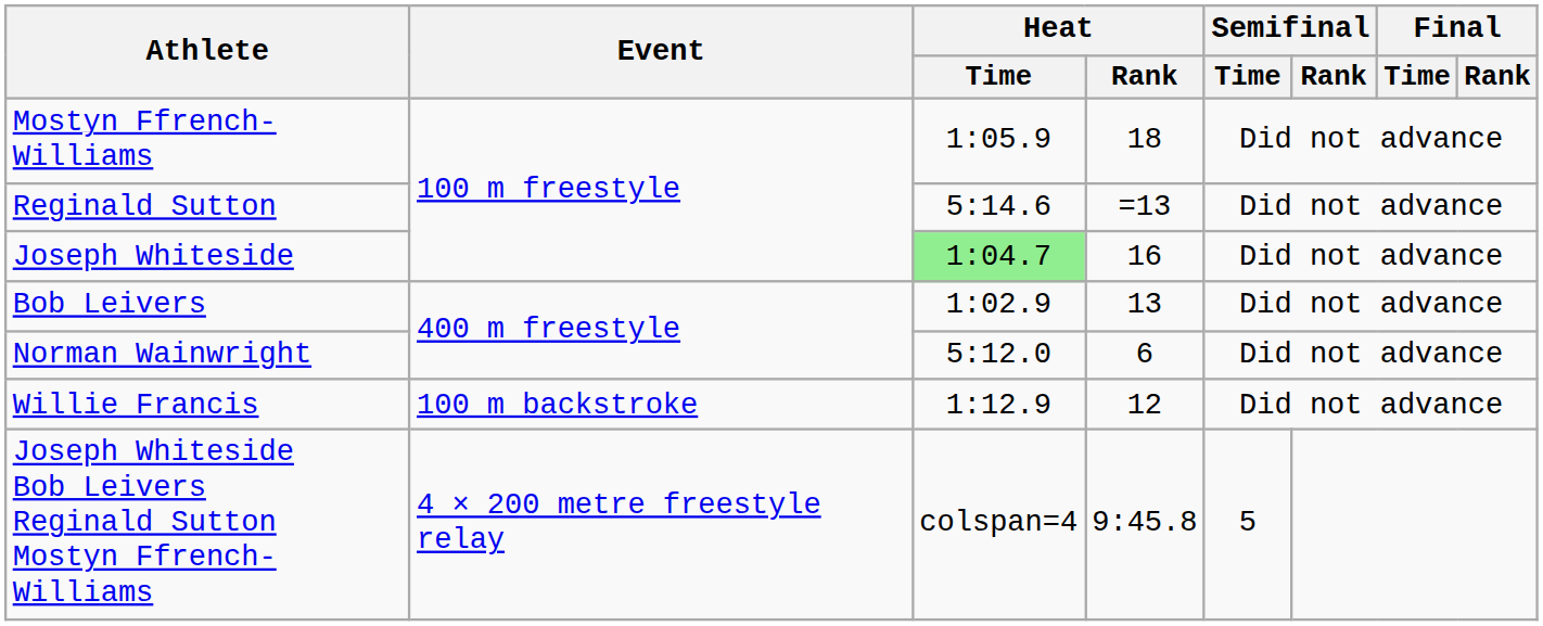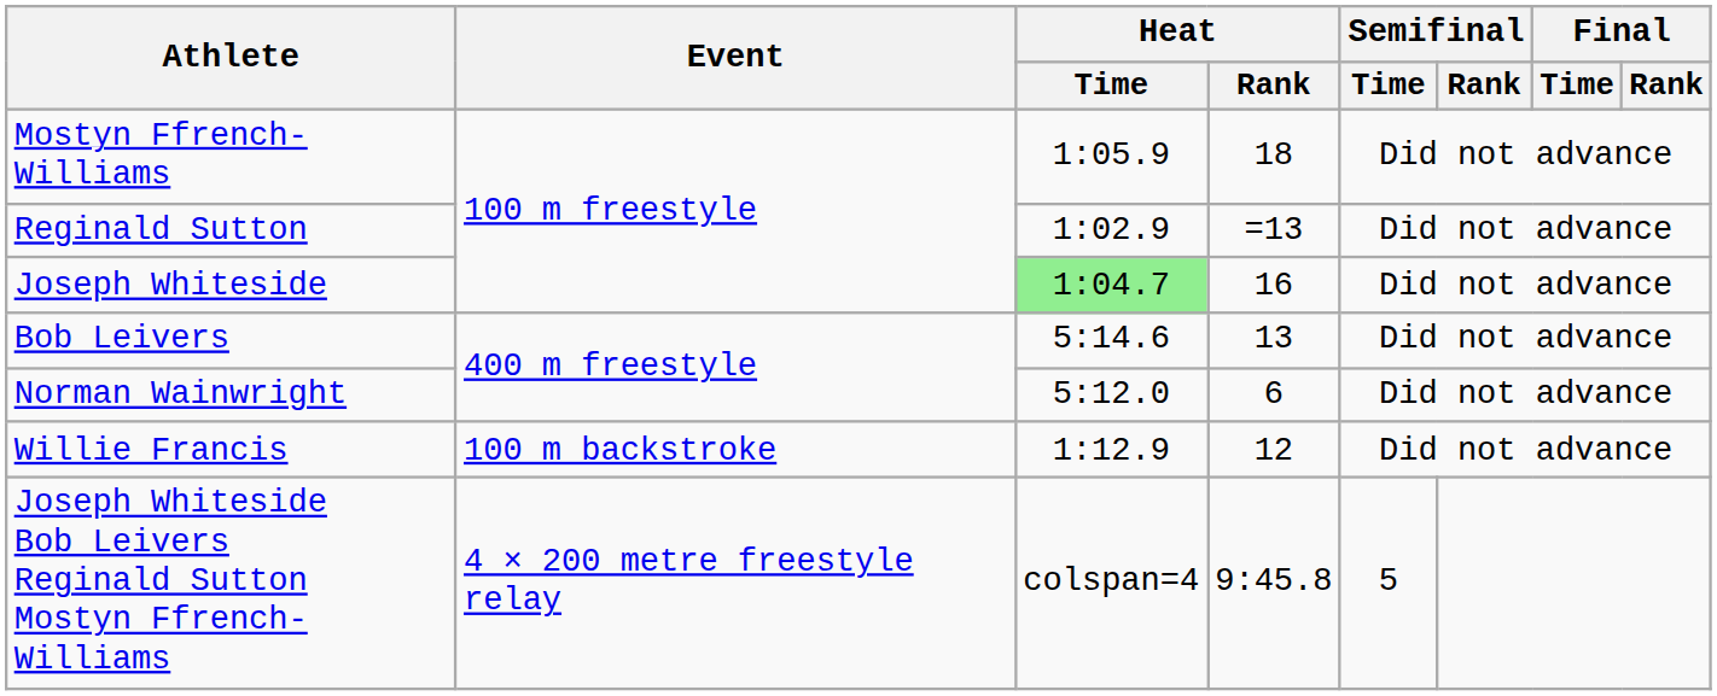Reginald Sutton | Heat / Time: 5:14.6 -> 1:02.9
Bob Leivers | Heat / Time: 1:02.9 -> 5:14.6
